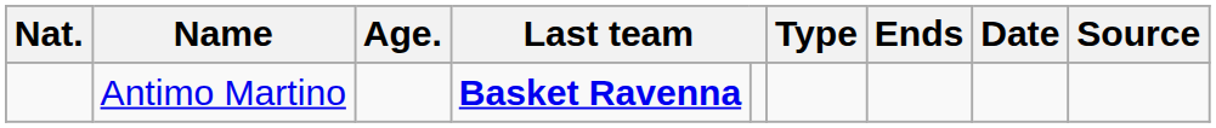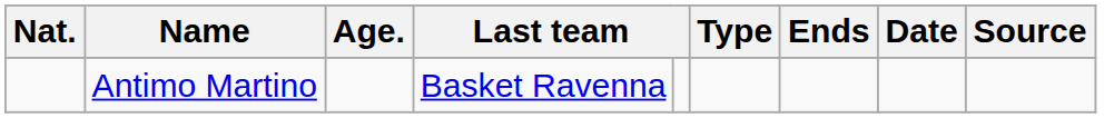Antimo Martino | column 4: bold -> normal
